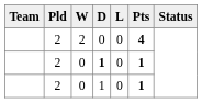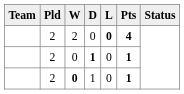row 2 | L: normal -> bold
row 4 | W: normal -> bold
